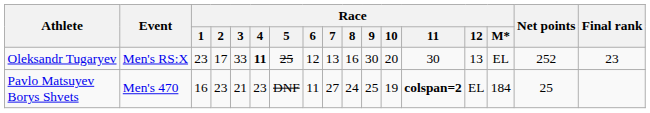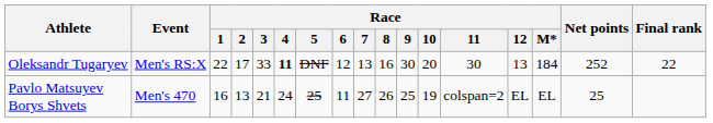Oleksandr Tugaryev | Race / 1: 23 -> 22
Oleksandr Tugaryev | Race / 5: 25 -> DNF
Oleksandr Tugaryev | Race / M*: EL -> 184
Oleksandr Tugaryev | Final rank: 23 -> 22
Pavlo Matsuyev Borys Shvets | Race / 2: 23 -> 13
Pavlo Matsuyev Borys Shvets | Race / 4: 23 -> 24
Pavlo Matsuyev Borys Shvets | Race / 5: DNF -> 25
Pavlo Matsuyev Borys Shvets | Race / 8: 24 -> 26
Pavlo Matsuyev Borys Shvets | Race / 11: bold -> normal
Pavlo Matsuyev Borys Shvets | Race / M*: 184 -> EL
